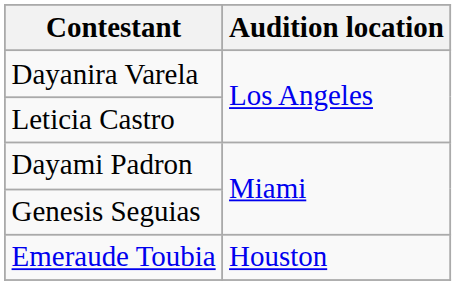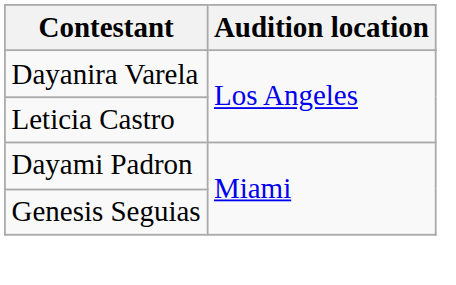- row: Emeraude Toubia | Houston
